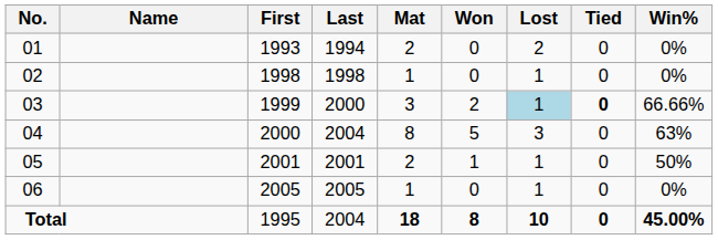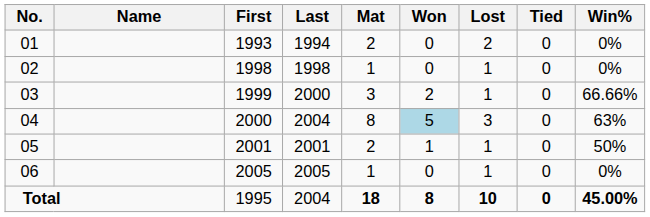03 | Lost: lightblue background -> no background
03 | Tied: bold -> normal
04 | Won: no background -> lightblue background
